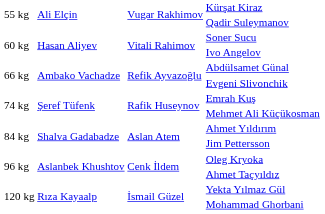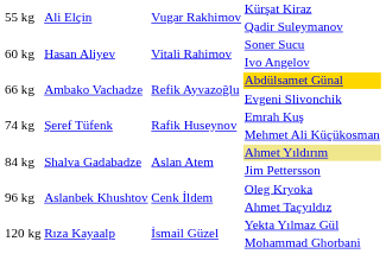Abdülsamet Günal | column 4: no background -> gold background
Ahmet Yıldırım | column 4: no background -> khaki background
